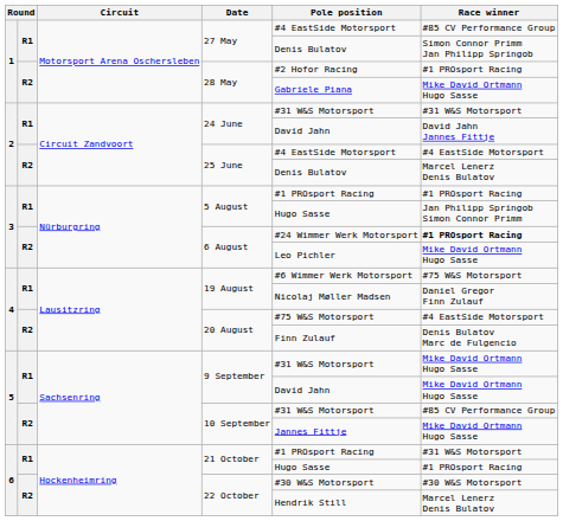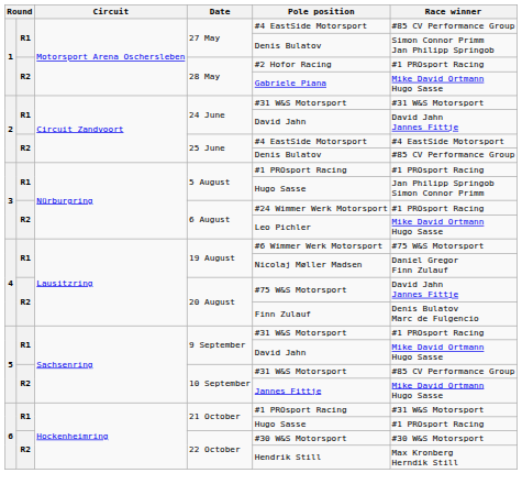row 9 | Race winner: Marcel Lenerz Denis Bulatov -> #85 CV Performance Group
row 12 | Race winner: bold -> normal
row 16 | Race winner: #4 EastSide Motorsport -> David Jahn Jannes Fittje
row 18 | Race winner: Mike David Ortmann Hugo Sasse -> #1 PROsport Racing
row 25 | Race winner: Marcel Lenerz Denis Bulatov -> Max Kronberg Herndik Still
